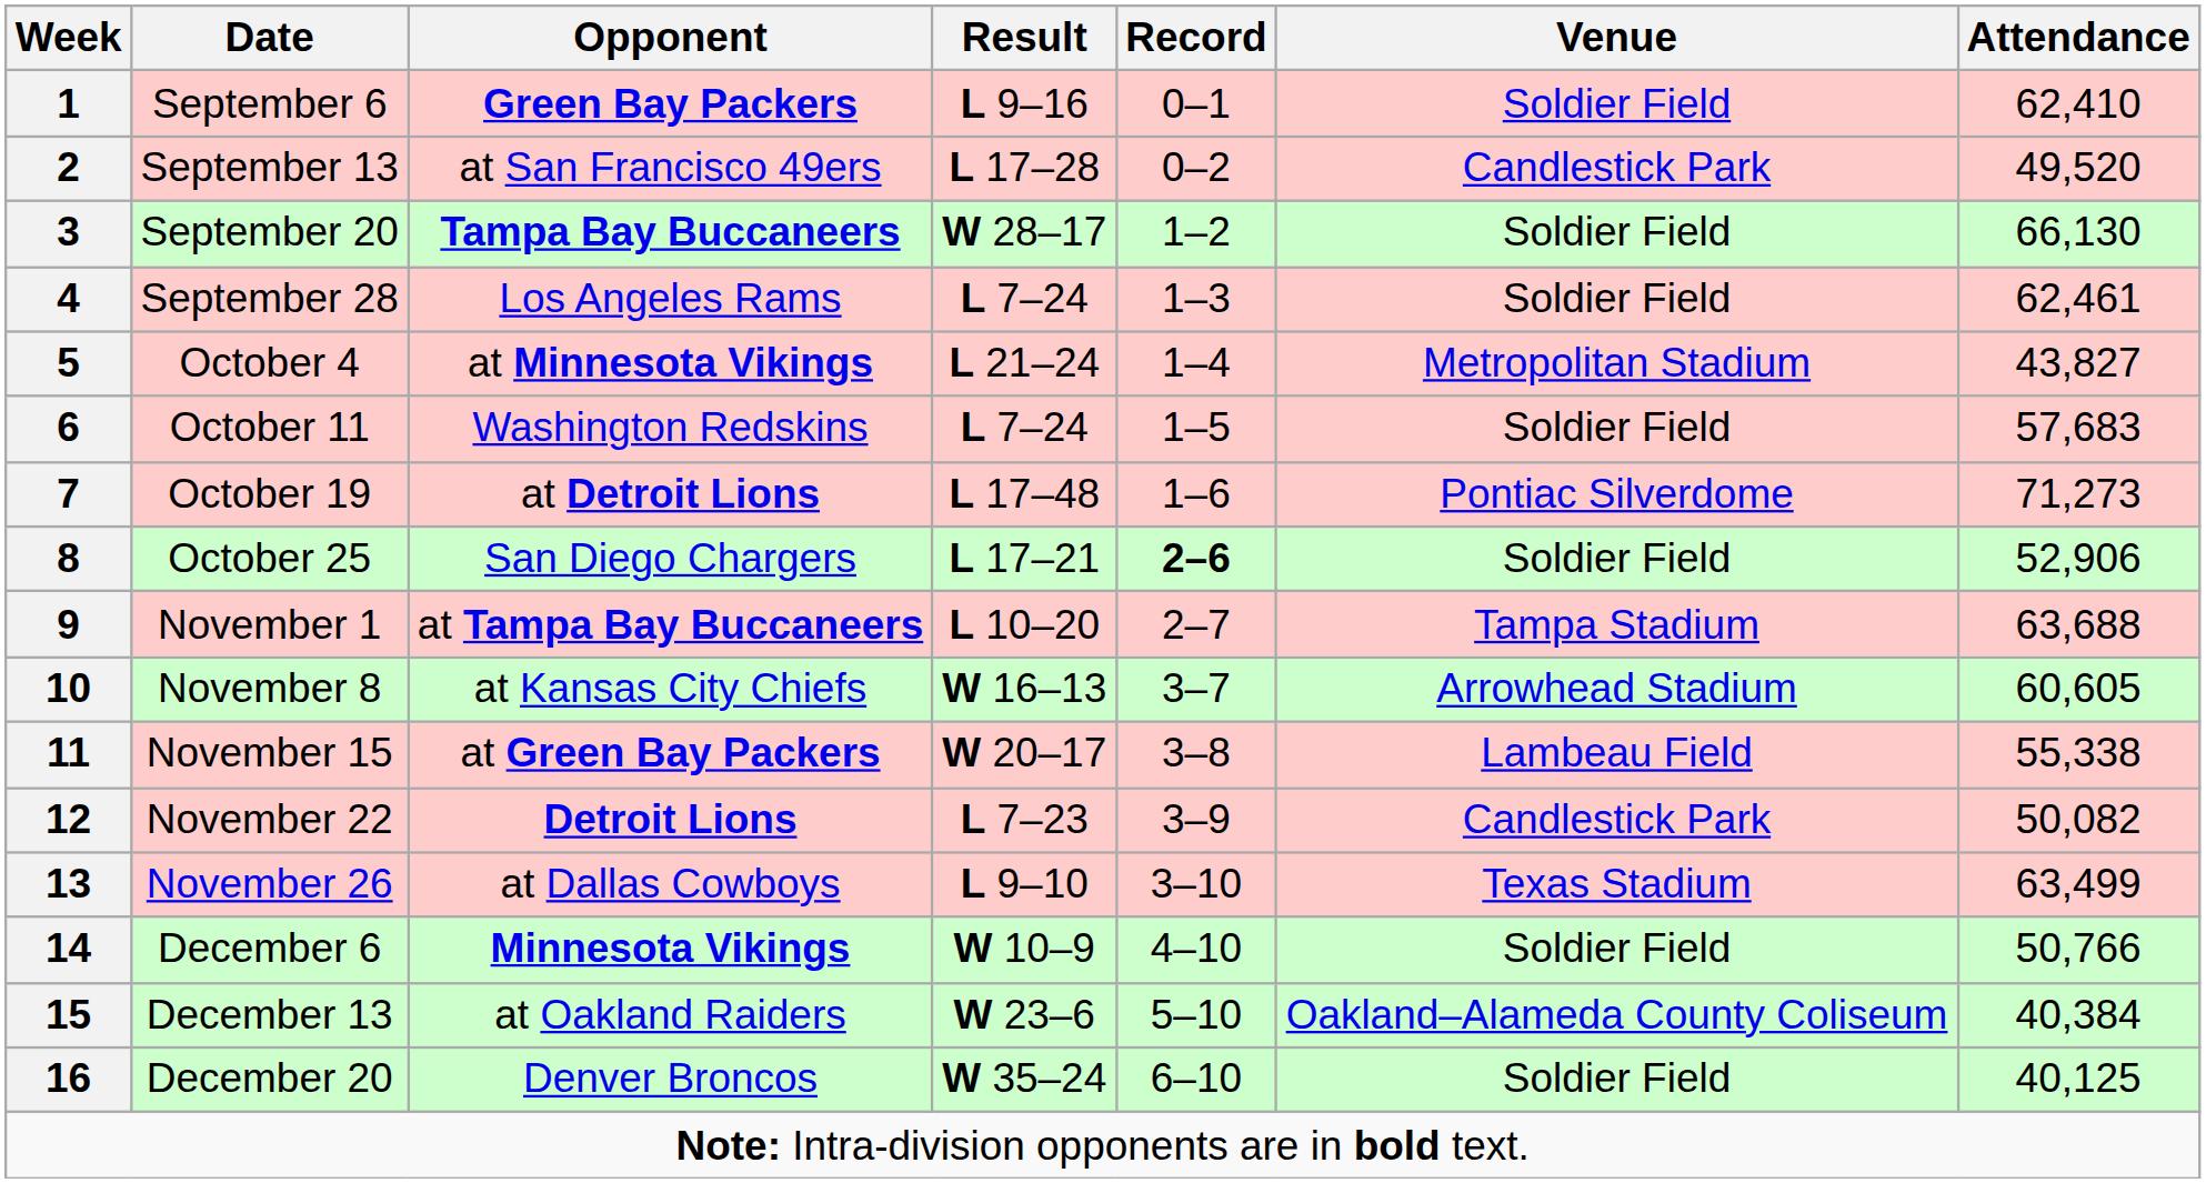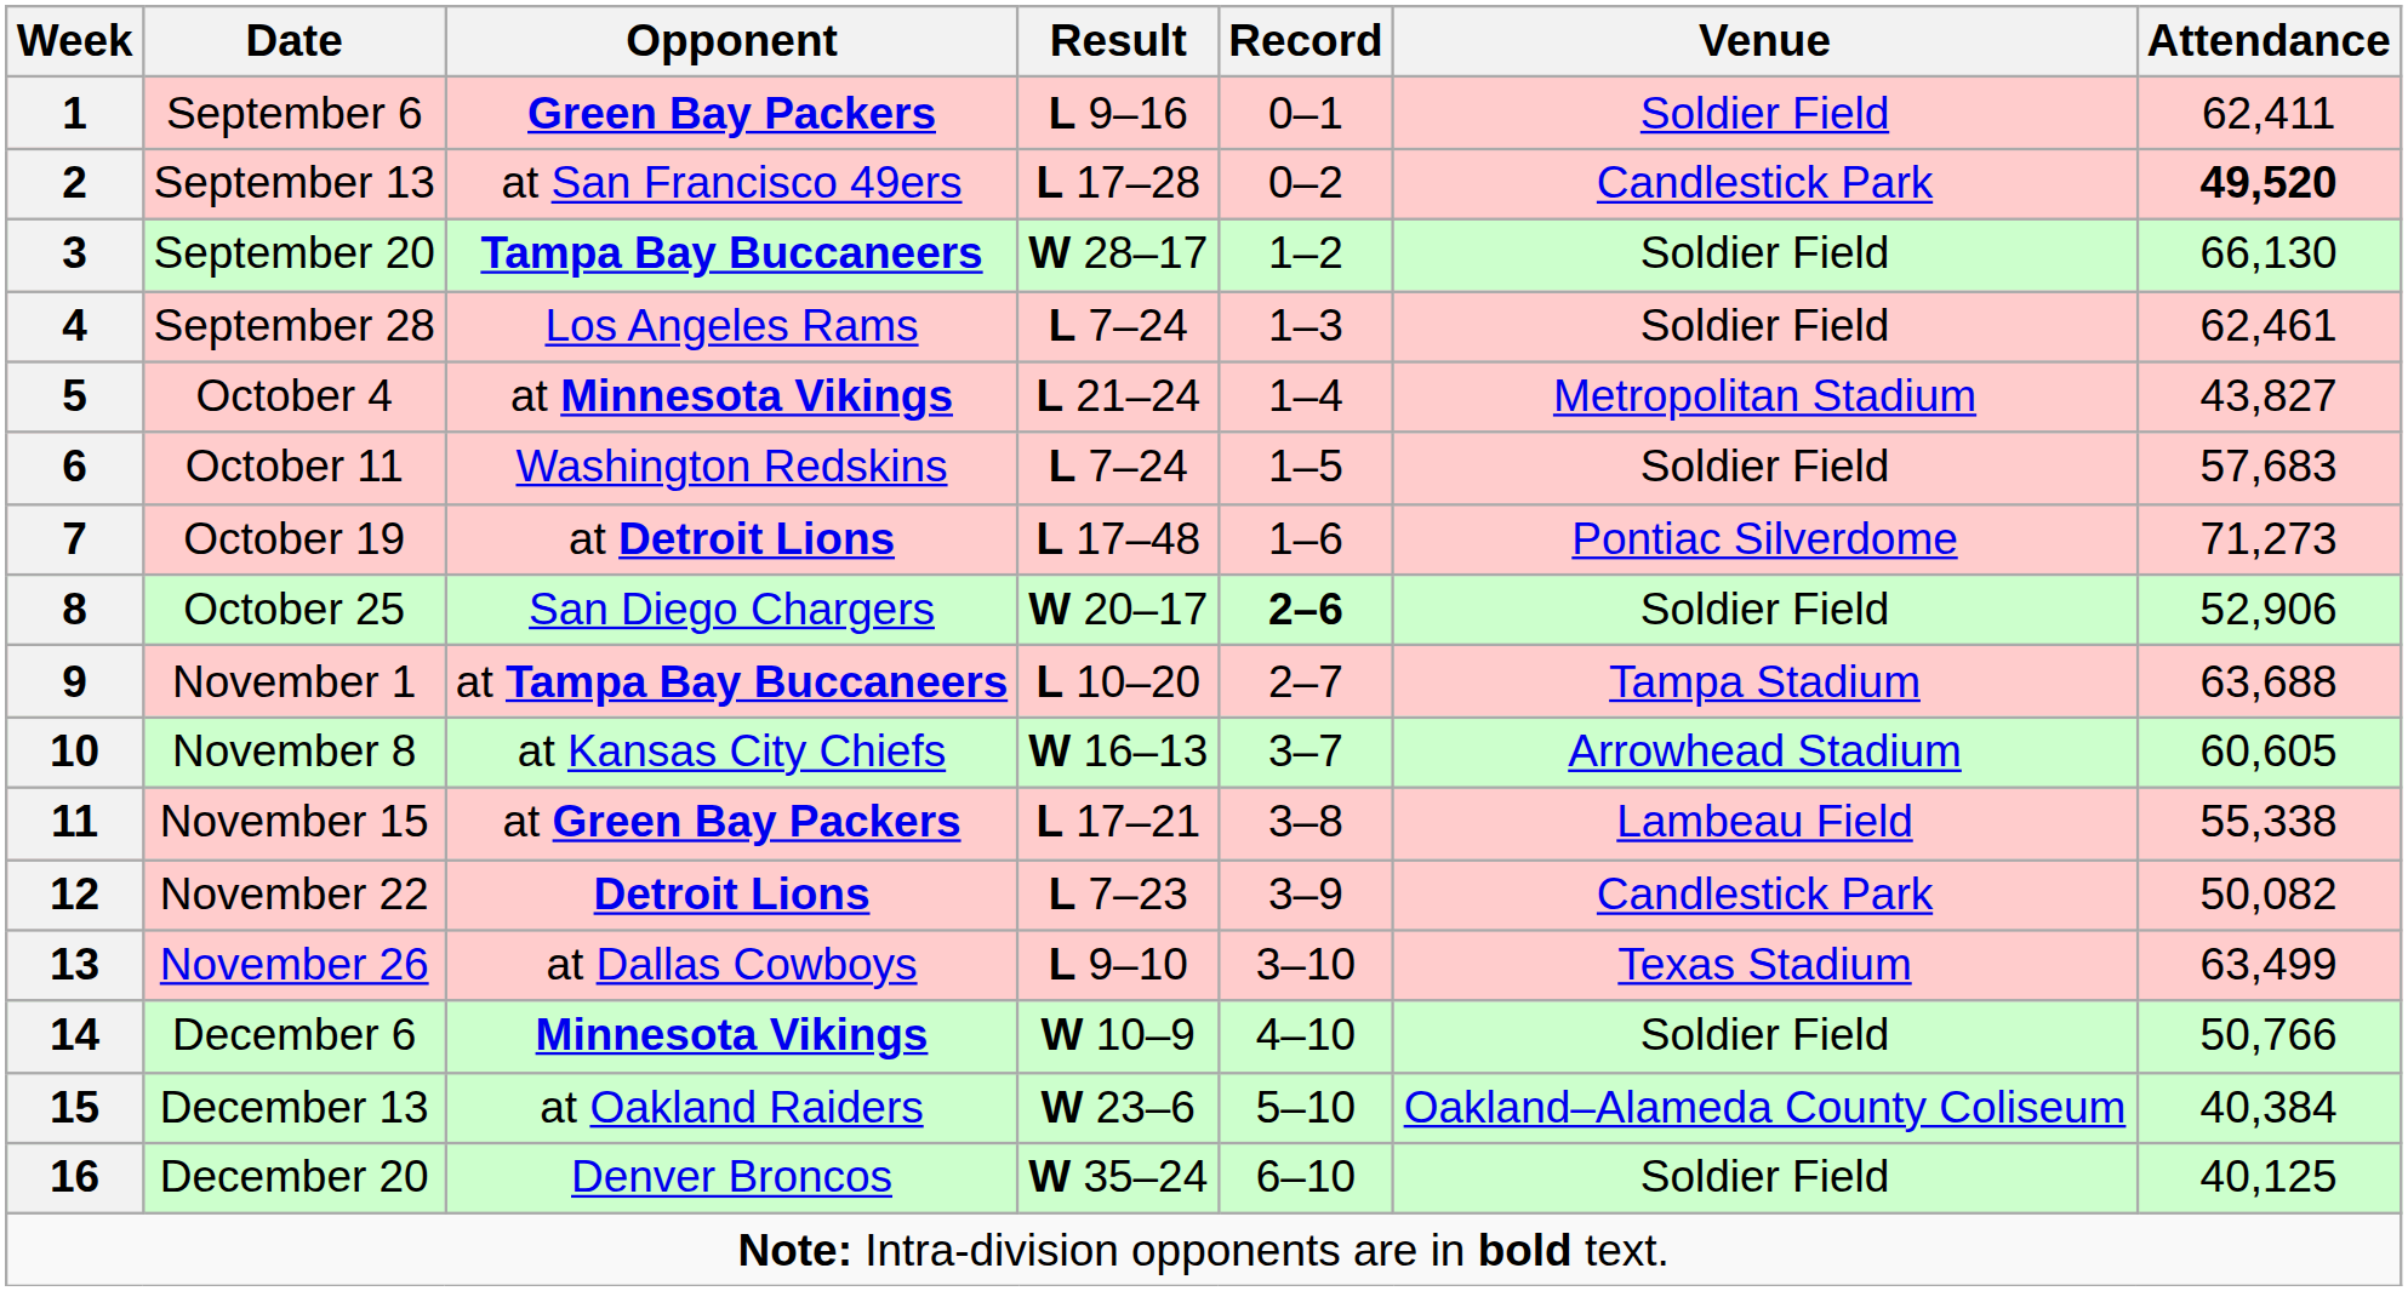1 | Attendance: 62,410 -> 62,411
2 | Attendance: normal -> bold
8 | Result: L 17–21 -> W 20–17
11 | Result: W 20–17 -> L 17–21
